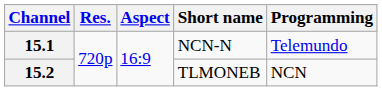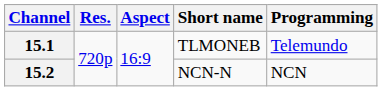15.1 | Short name: NCN-N -> TLMONEB
15.2 | Short name: TLMONEB -> NCN-N
